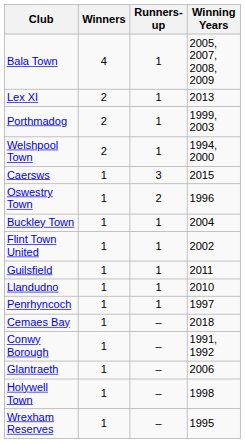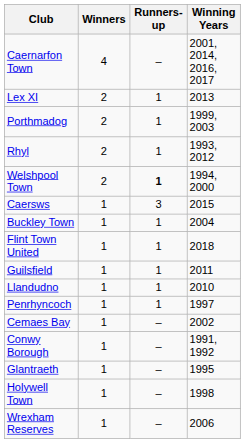- row: Bala Town | 4 | 1 | 2005, 2007, 2008, 2009
+ row: Caernarfon Town | 4 | – | 2001, 2014, 2016, 2017
+ row: Rhyl | 2 | 1 | 1993, 2012
Welshpool Town | Runners-up: normal -> bold
- row: Oswestry Town | 1 | 2 | 1996
Flint Town United | Winning Years: 2002 -> 2018
Cemaes Bay | Winning Years: 2018 -> 2002
Glantraeth | Winning Years: 2006 -> 1995
Wrexham Reserves | Winning Years: 1995 -> 2006
